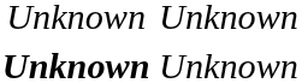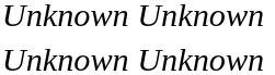row 2 | column 1: bold -> normal
